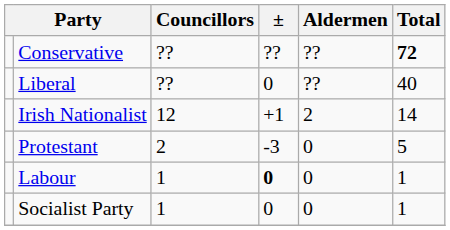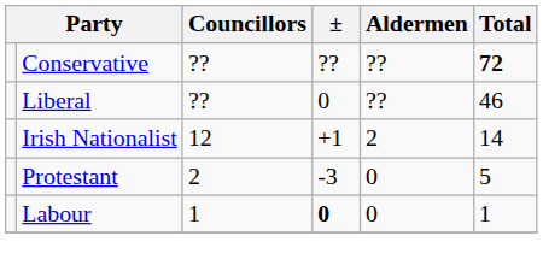Liberal | Total: 40 -> 46
- row: Socialist Party | 1 | 0 | 0 | 1
